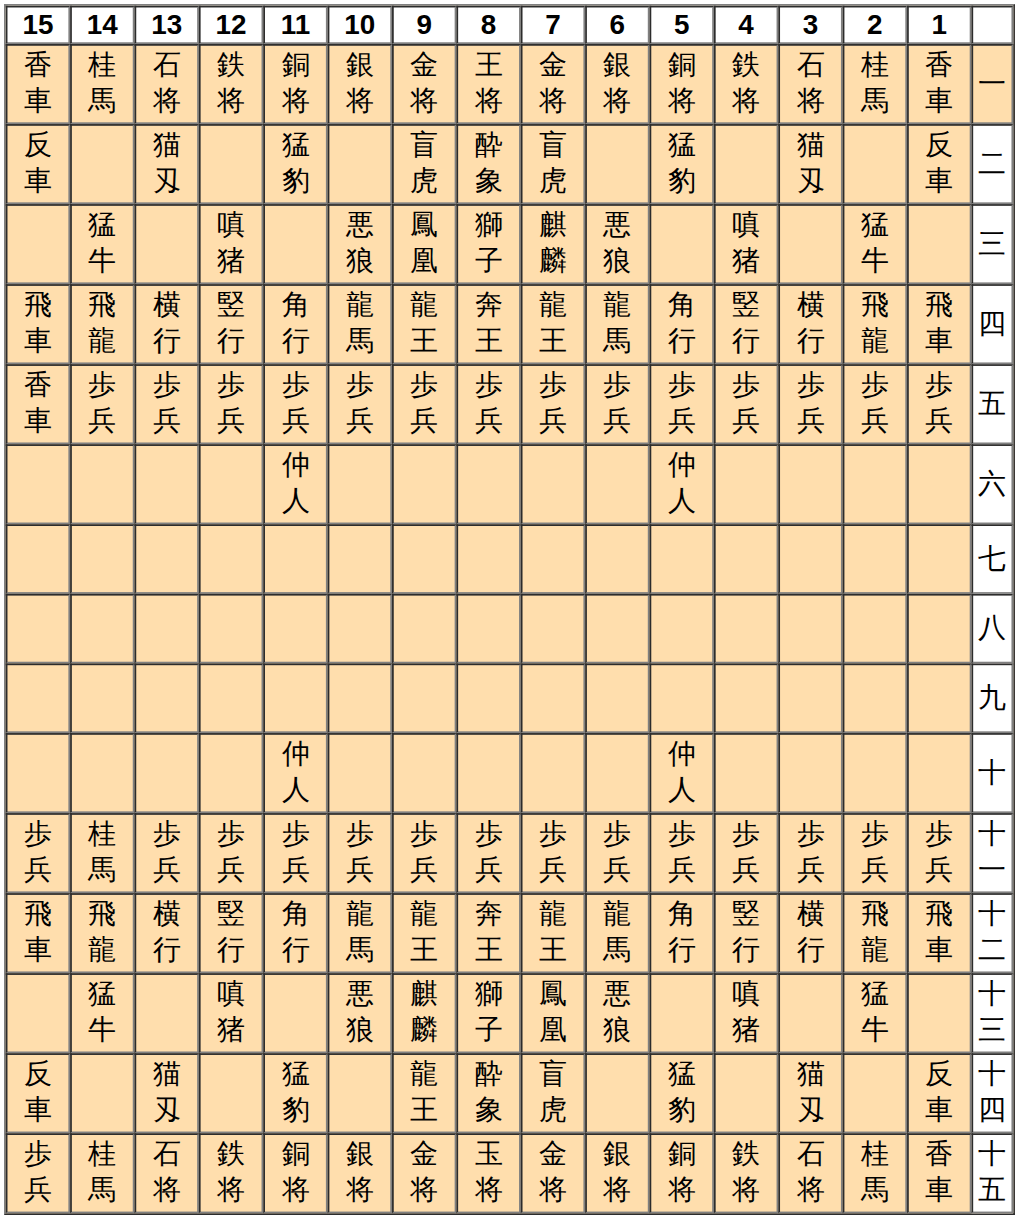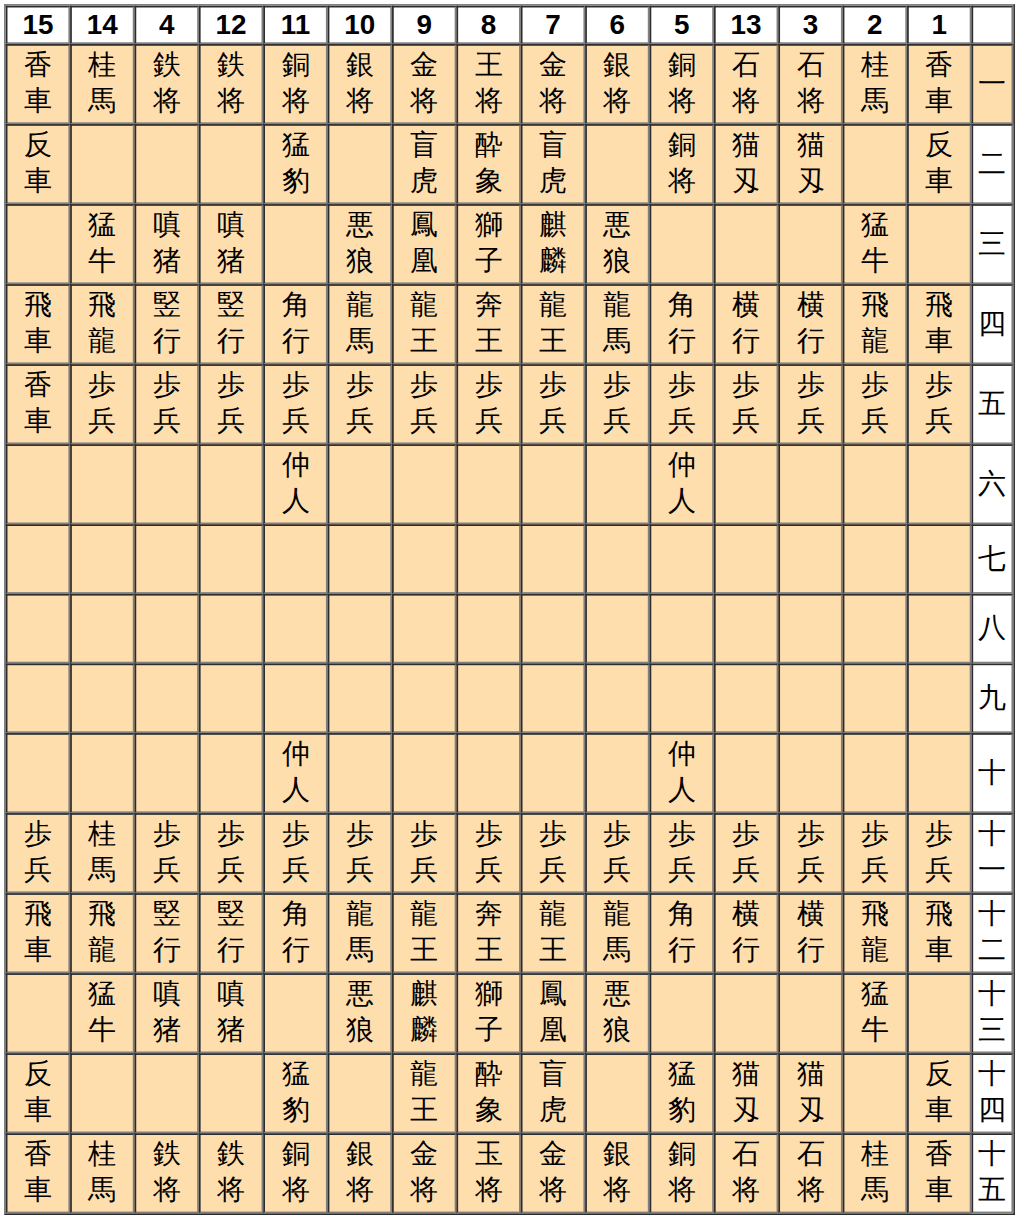columns swapped: 13 <-> 4
row 3 | 5: 猛 豹 -> 銅 将
row 16 | 15: 歩 兵 -> 香 車
